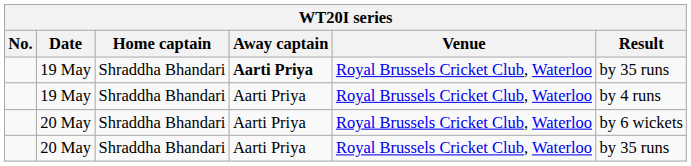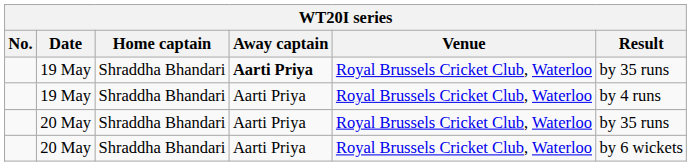row 5 | Result: by 6 wickets -> by 35 runs
row 6 | Result: by 35 runs -> by 6 wickets
